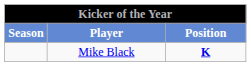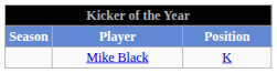Mike Black | Position: bold -> normal
